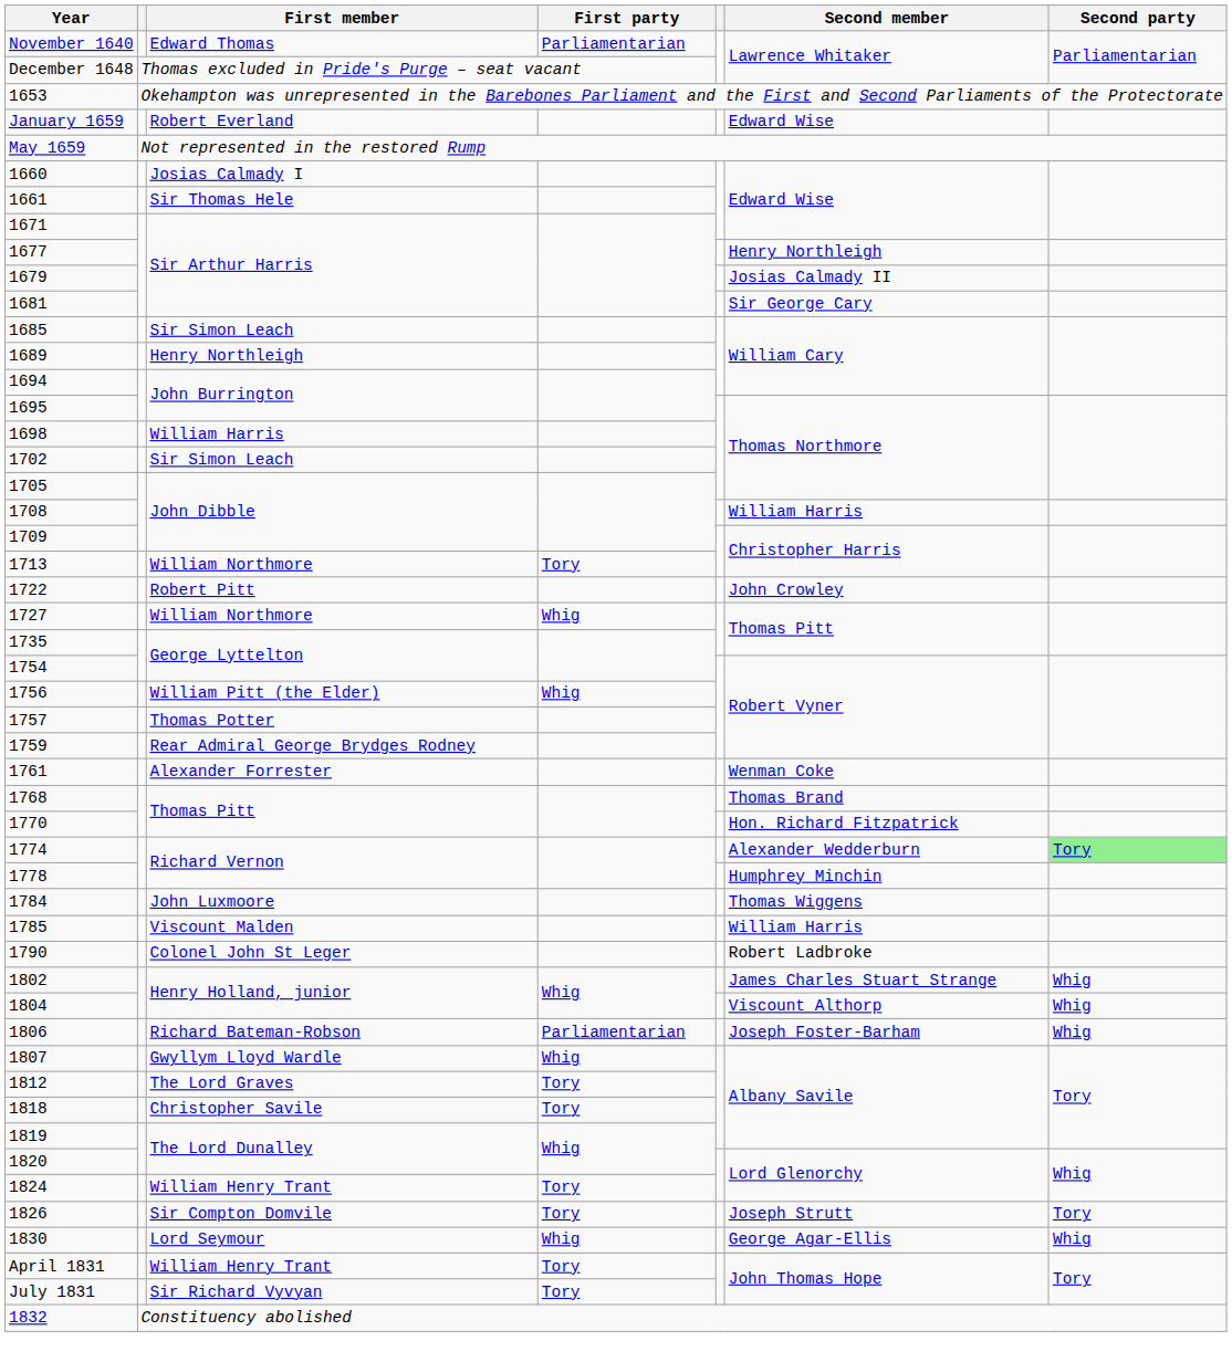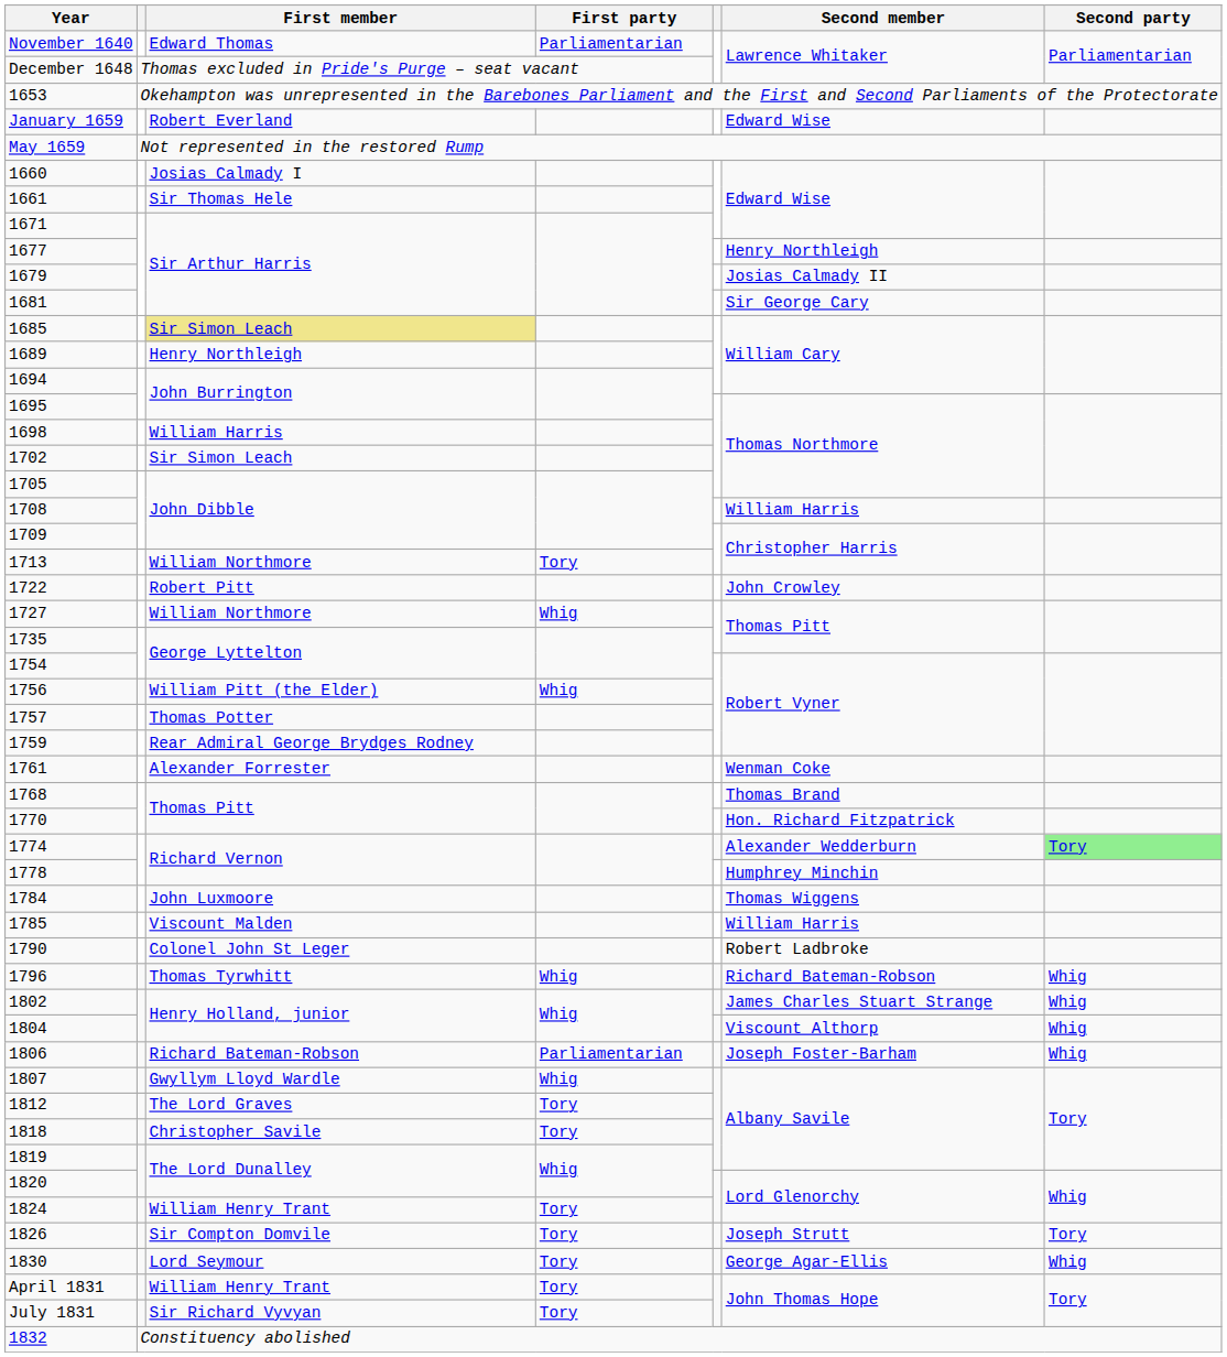1685 | First member: no background -> khaki background
+ row: 1796 | Thomas Tyrwhitt | Whig | Richard Bateman-Robson | Whig
1830 | First party: Whig -> Tory
